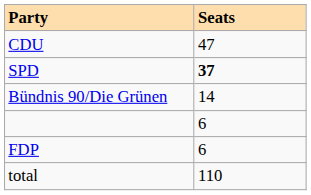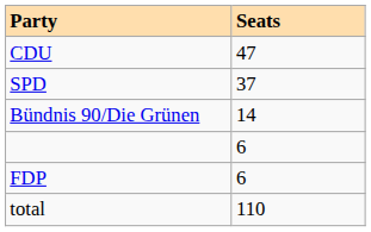SPD | Seats: bold -> normal
